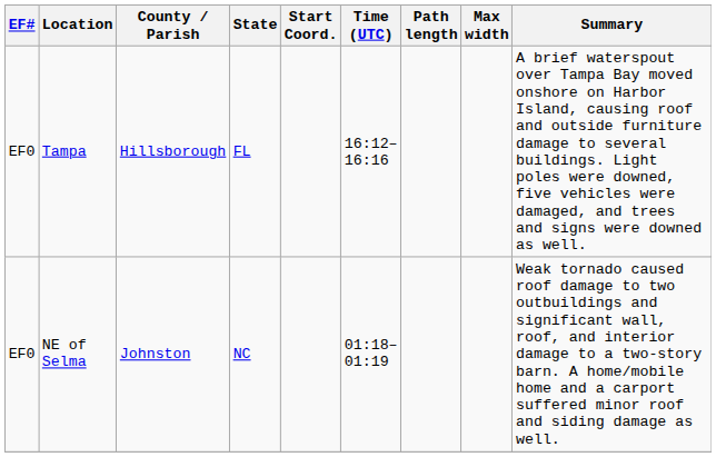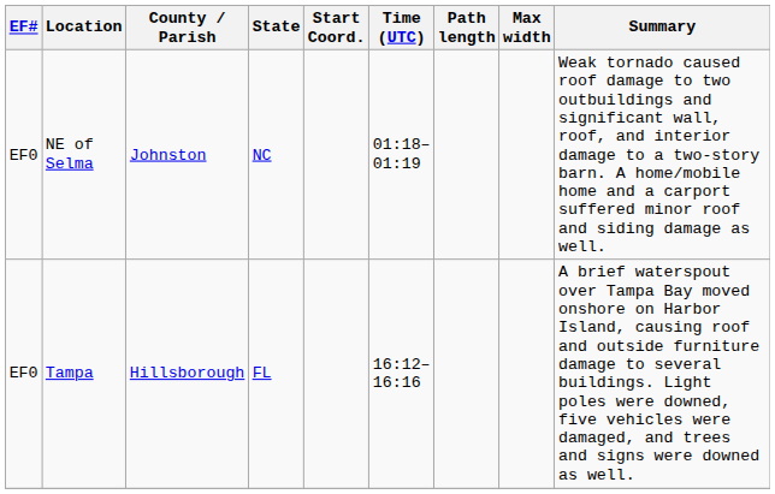rows swapped: Tampa <-> NE of Selma
